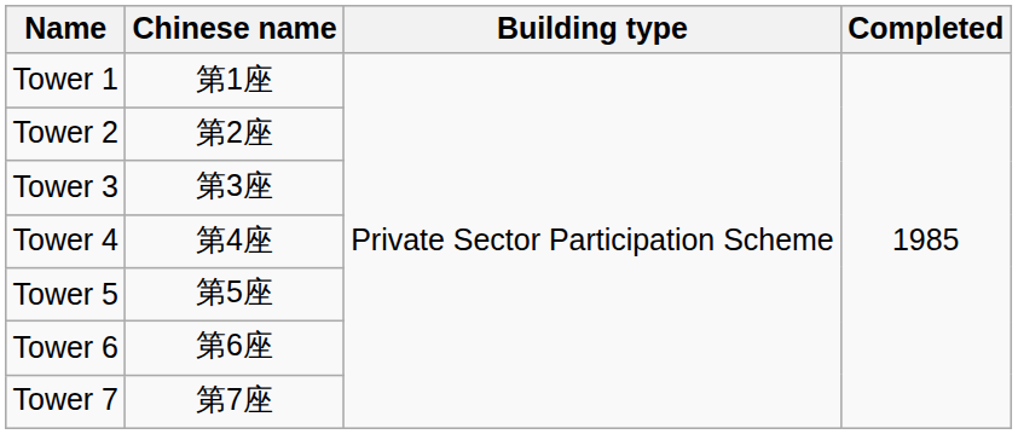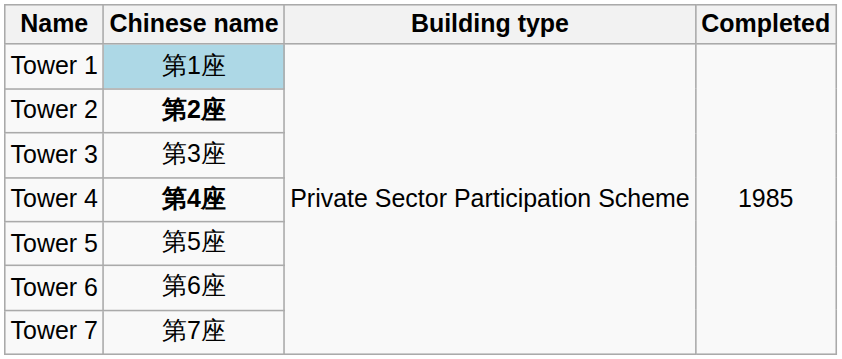Tower 1 | Chinese name: no background -> lightblue background
Tower 2 | Chinese name: normal -> bold
Tower 4 | Chinese name: normal -> bold
